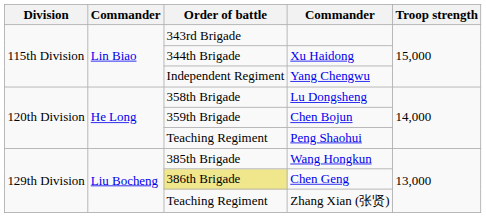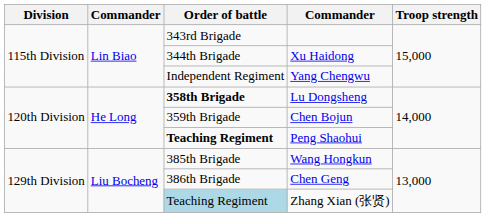Lu Dongsheng | Order of battle: normal -> bold
Peng Shaohui | Order of battle: normal -> bold
Chen Geng | Order of battle: khaki background -> no background
Zhang Xian (张贤) | Order of battle: no background -> lightblue background
